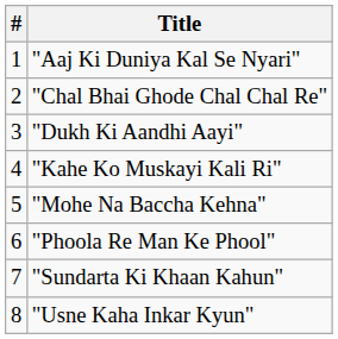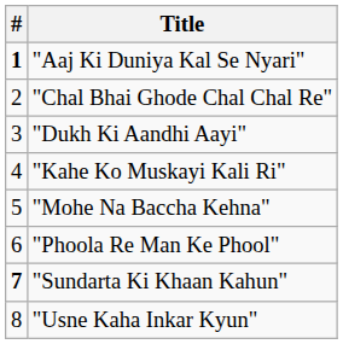"Aaj Ki Duniya Kal Se Nyari" | #: normal -> bold
"Sundarta Ki Khaan Kahun" | #: normal -> bold
